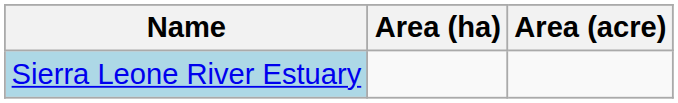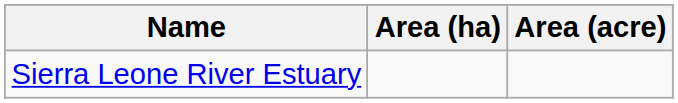Sierra Leone River Estuary | Name: lightblue background -> no background
